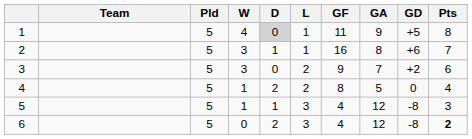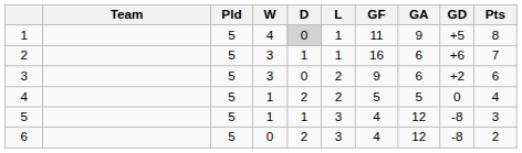row 3 | GA: 8 -> 6
row 4 | GA: 7 -> 6
row 5 | GF: 8 -> 5
row 7 | Pts: bold -> normal
